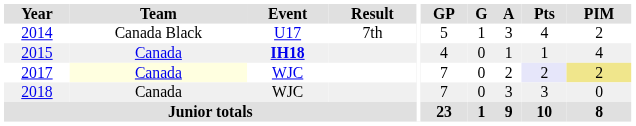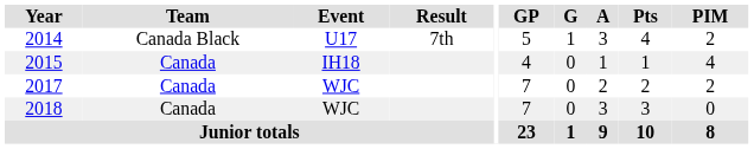2015 | Event: bold -> normal
2017 | Team: lightyellow background -> no background
2017 | Pts: lavender background -> no background
2017 | PIM: khaki background -> no background
